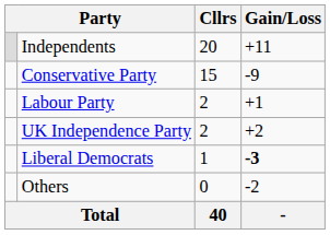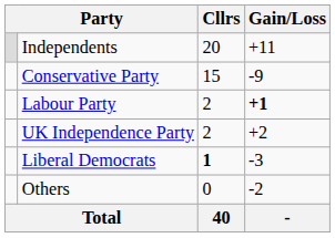Labour Party | Gain/Loss: normal -> bold
Liberal Democrats | Cllrs: normal -> bold
Liberal Democrats | Gain/Loss: bold -> normal
